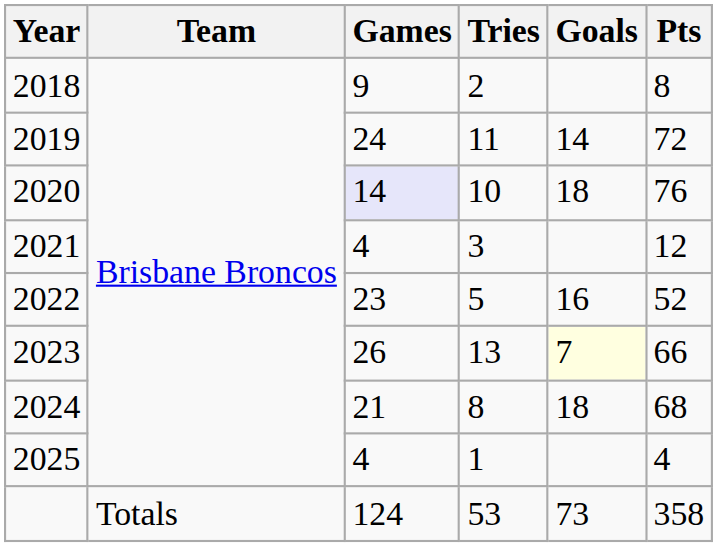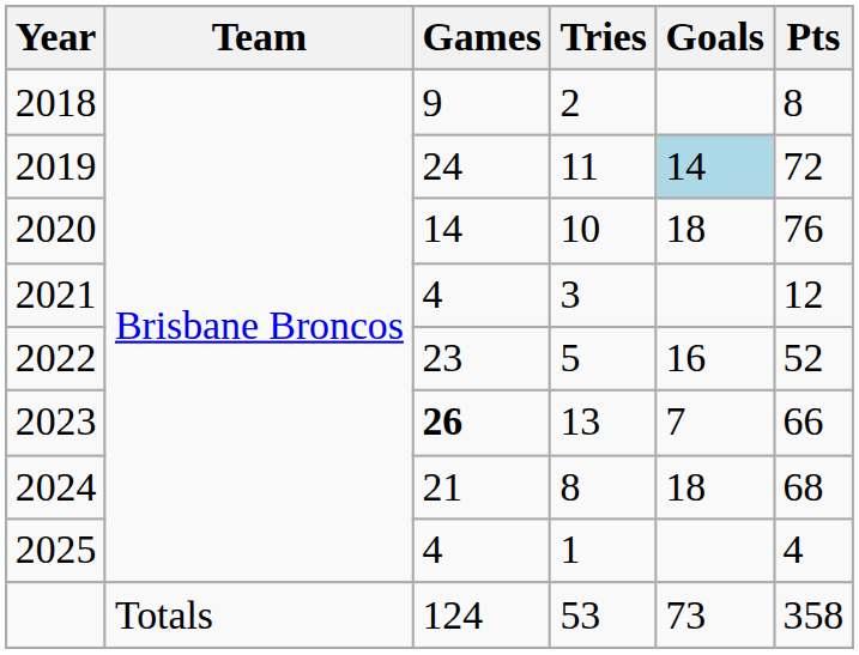2019 | Goals: no background -> lightblue background
2020 | Games: lavender background -> no background
2023 | Games: normal -> bold
2023 | Goals: lightyellow background -> no background
